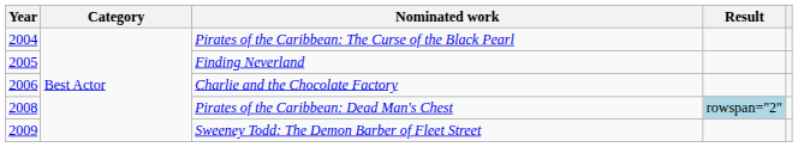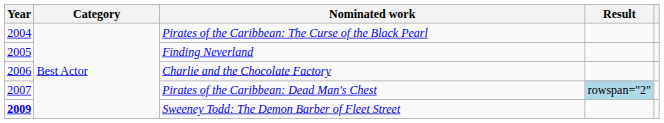Pirates of the Caribbean: Dead Man's Chest | Year: 2008 -> 2007
Sweeney Todd: The Demon Barber of Fleet Street | Year: normal -> bold
